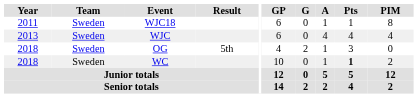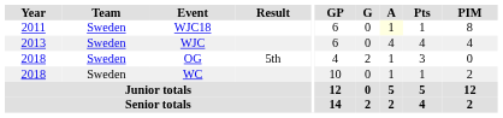WJC18 | A: no background -> lightyellow background
WC | Pts: bold -> normal
